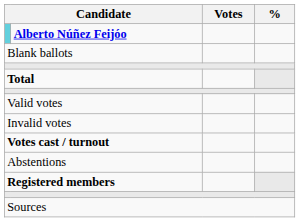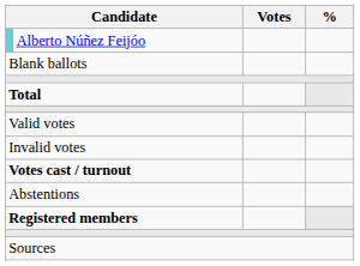Alberto Núñez Feijóo | column 2: bold -> normal
